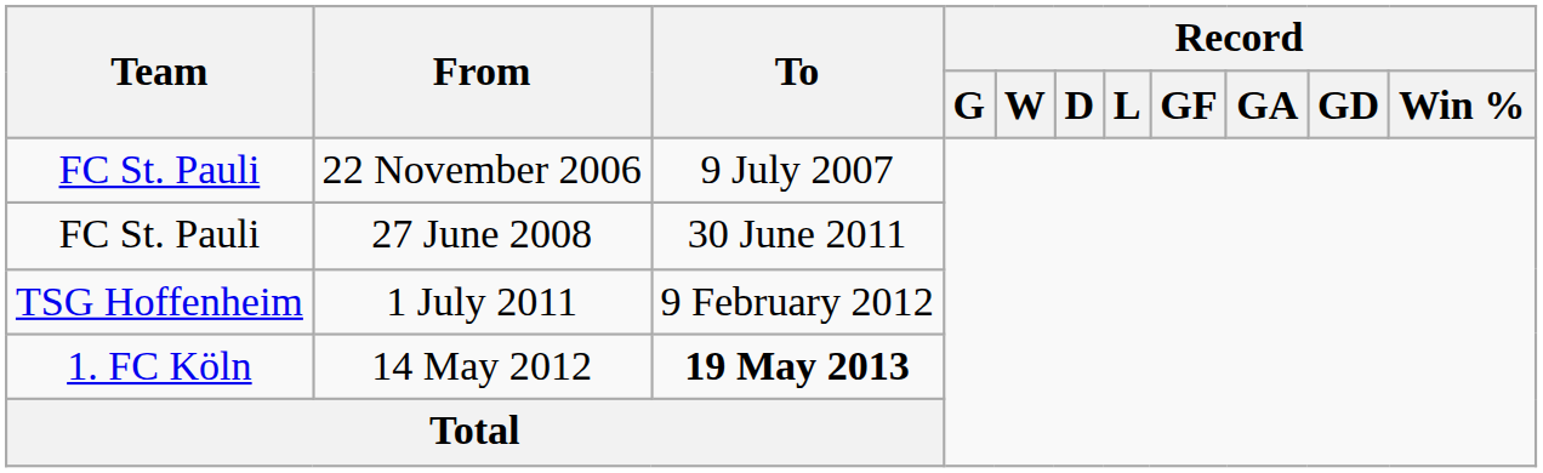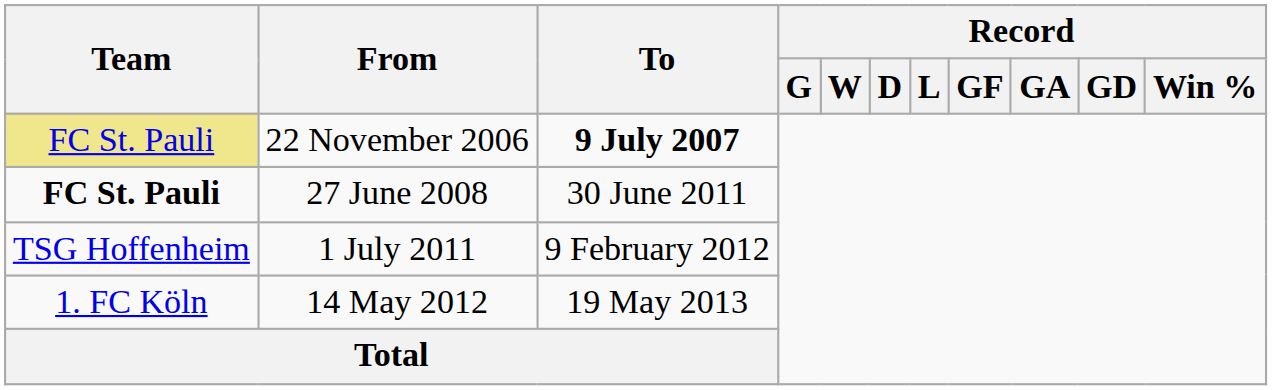22 November 2006 | Team: no background -> khaki background
22 November 2006 | To: normal -> bold
27 June 2008 | Team: normal -> bold
14 May 2012 | To: bold -> normal
